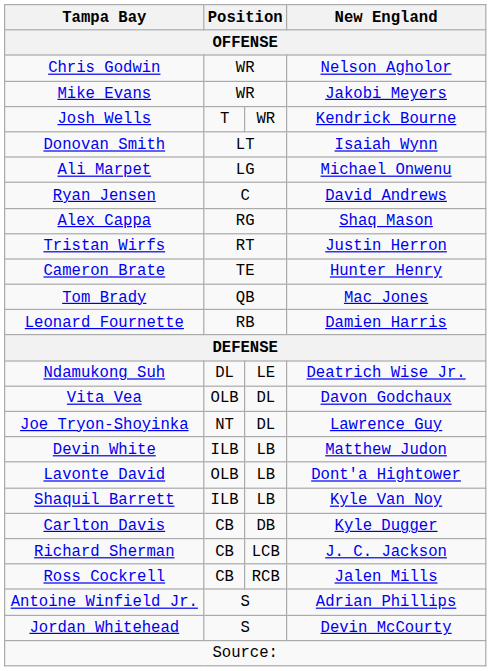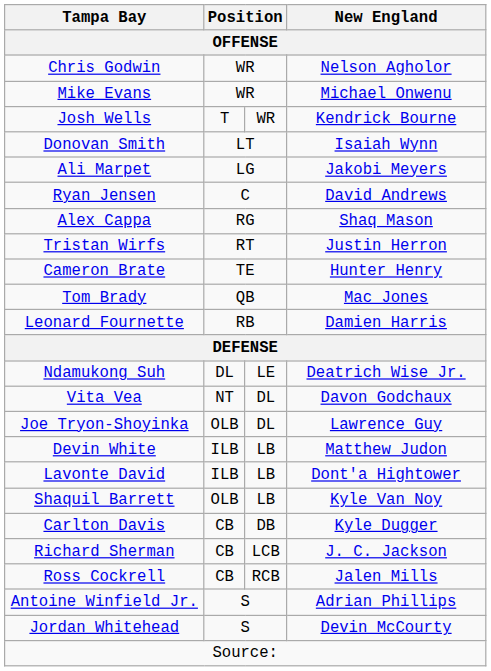Mike Evans | New England: Jakobi Meyers -> Michael Onwenu
Ali Marpet | New England: Michael Onwenu -> Jakobi Meyers
Vita Vea | column 2: OLB -> NT
Joe Tryon-Shoyinka | column 2: NT -> OLB
Lavonte David | column 2: OLB -> ILB
Shaquil Barrett | column 2: ILB -> OLB
